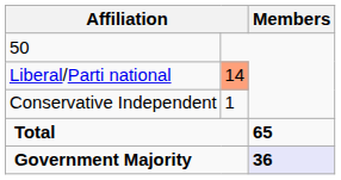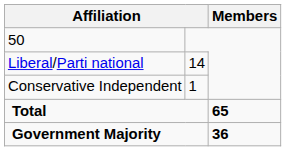Liberal/Parti national | column 2: lightsalmon background -> no background
Government Majority | Members: lavender background -> no background
